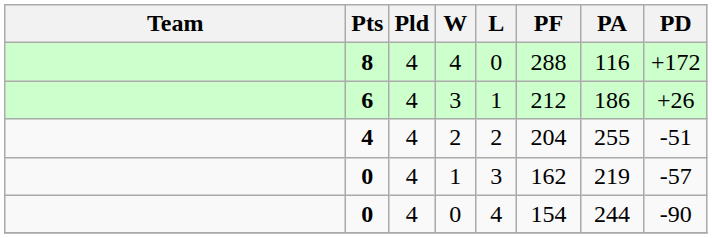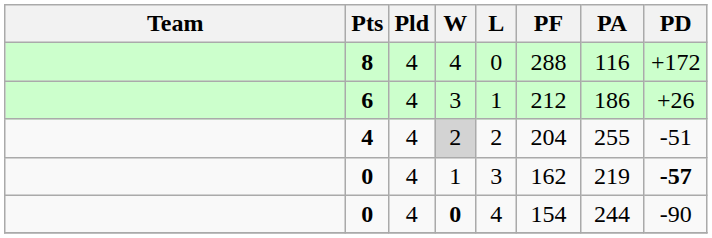row 4 | W: no background -> lightgrey background
row 5 | PD: normal -> bold
row 6 | W: normal -> bold
